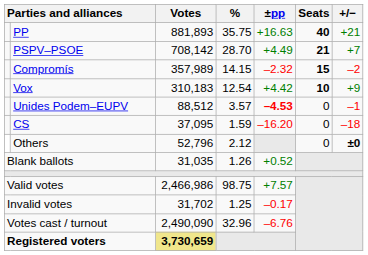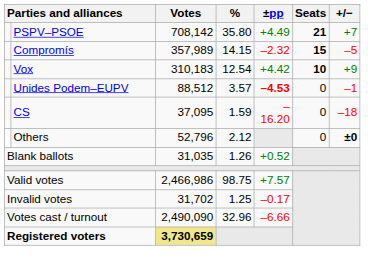- row: PP | 881,893 | 35.75 | +16.63 | 40 | +21
PSPV–PSOE | %: 28.70 -> 35.80
Compromís | +/−: –2 -> –5
Votes cast / turnout | ±pp: –6.76 -> –6.66
